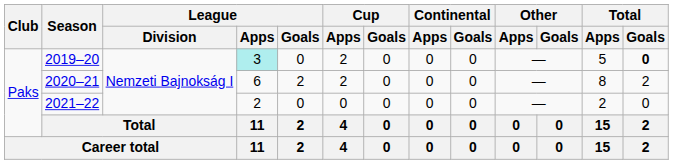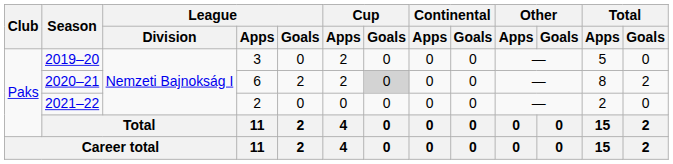2019–20 | League / Apps: paleturquoise background -> no background
2019–20 | Total / Goals: bold -> normal
2020–21 | Cup / Goals: no background -> lightgrey background
